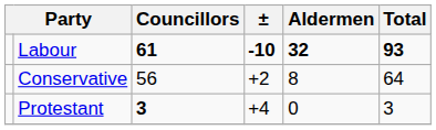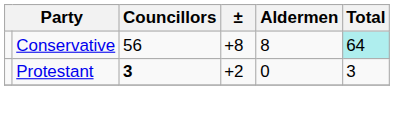- row: Labour | 61 | -10 | 32 | 93
Conservative | ±: +2 -> +8
Conservative | Total: no background -> paleturquoise background
Protestant | ±: +4 -> +2
